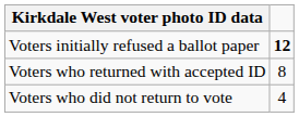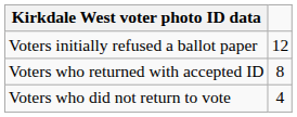Voters initially refused a ballot paper | column 2: bold -> normal
